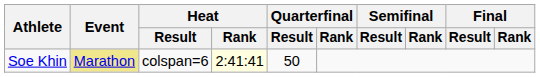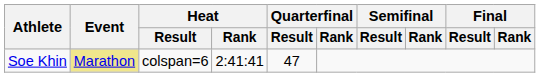Soe Khin | Heat / Rank: lightyellow background -> no background
Soe Khin | Quarterfinal / Result: 50 -> 47
